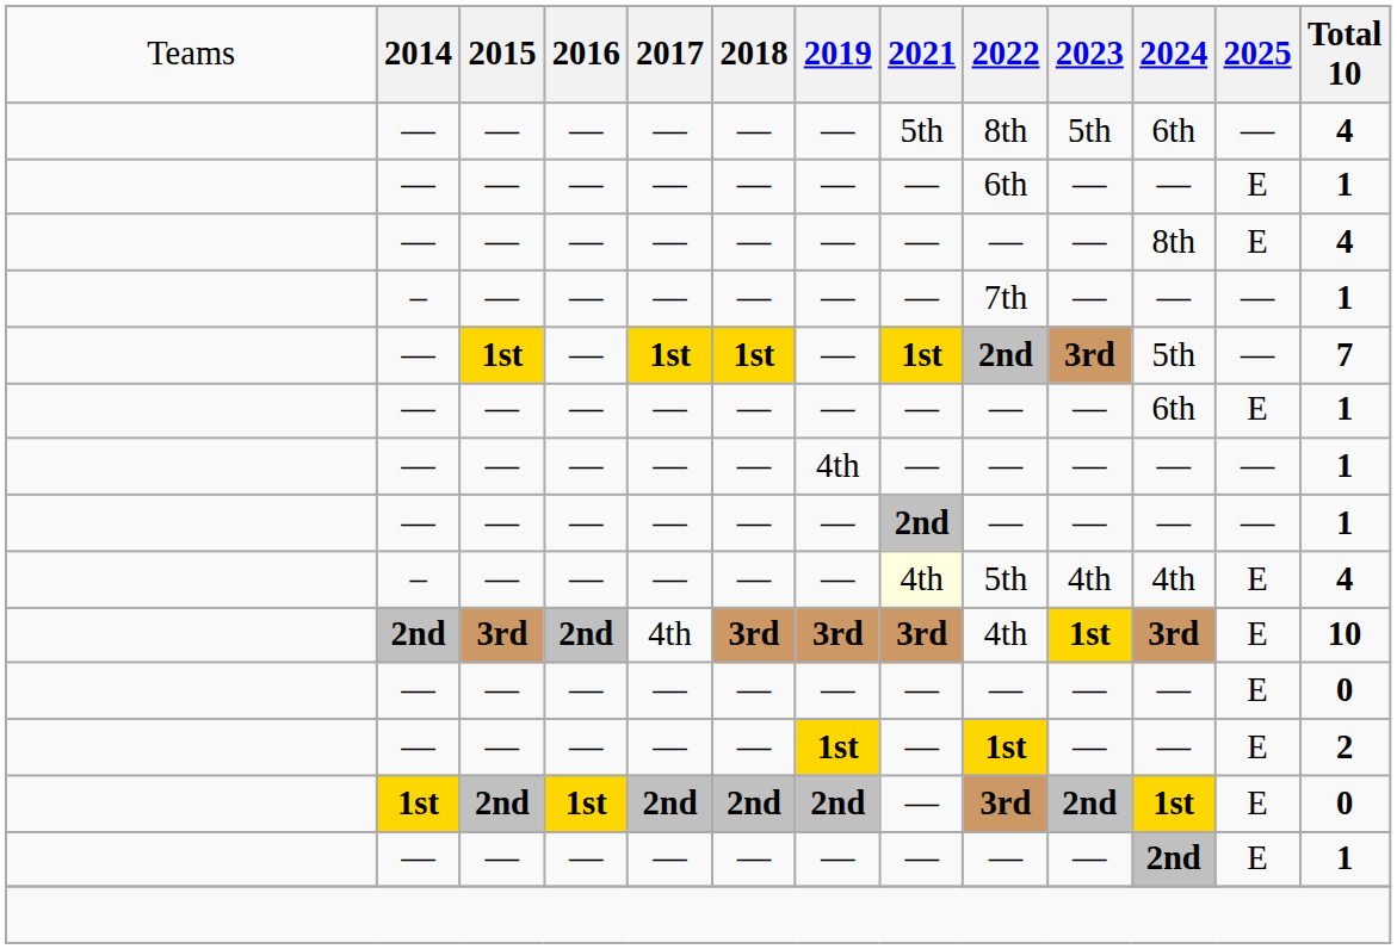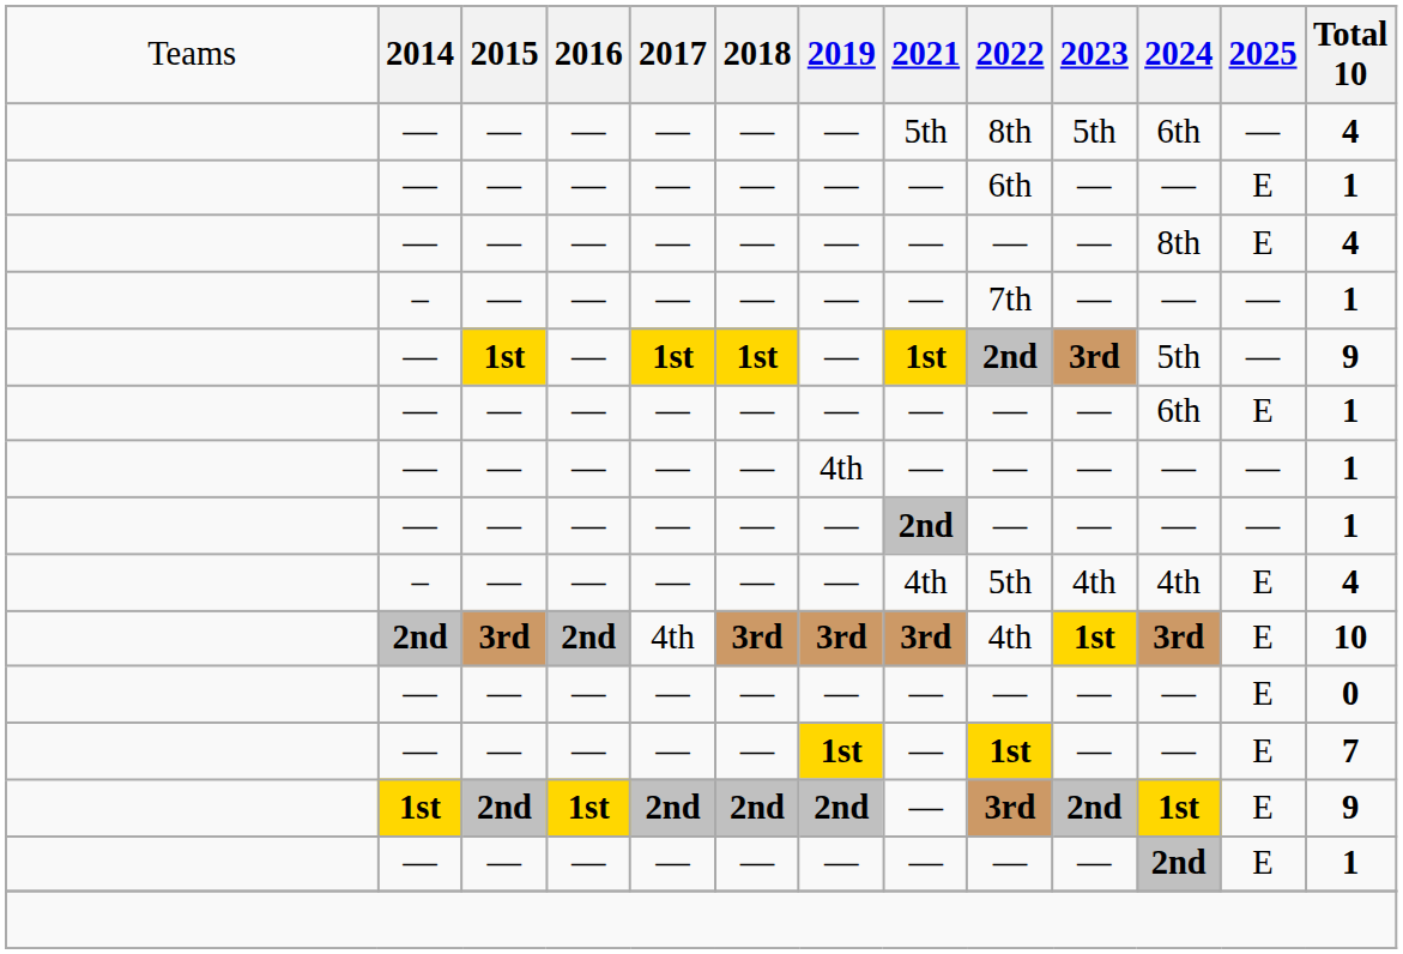row 6 | column 13: 7 -> 9
row 10 | column 8: lightyellow background -> no background
row 13 | column 13: 2 -> 7
row 14 | column 13: 0 -> 9
